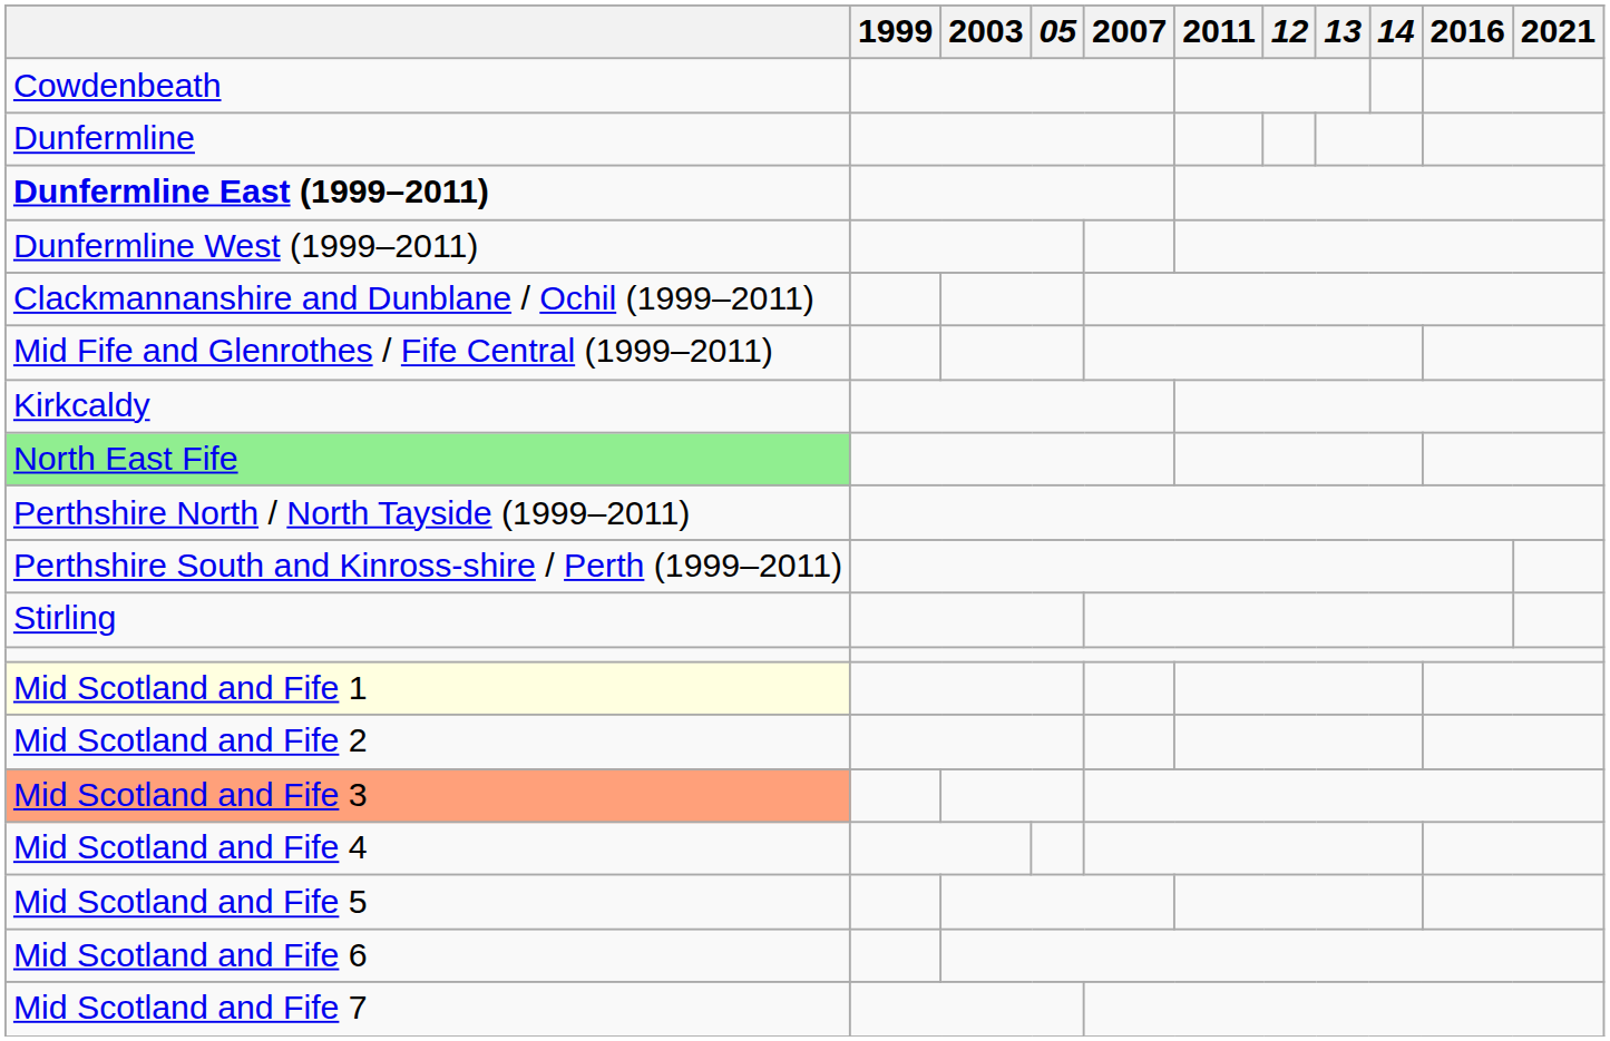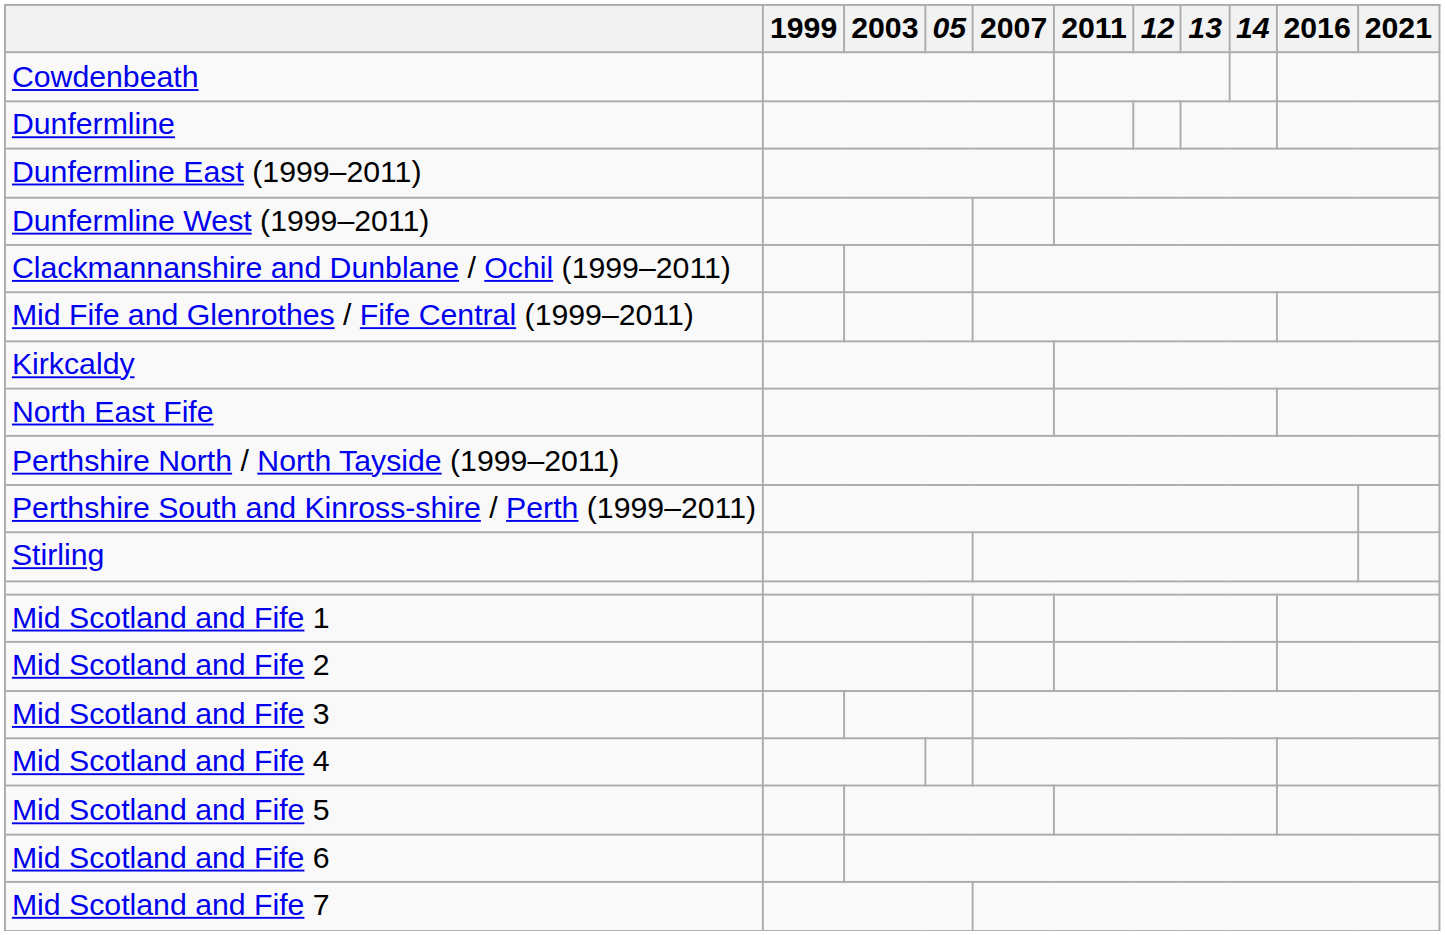Dunfermline East (1999–2011) | column 1: bold -> normal
North East Fife | column 1: lightgreen background -> no background
Mid Scotland and Fife 1 | column 1: lightyellow background -> no background
Mid Scotland and Fife 3 | column 1: lightsalmon background -> no background
